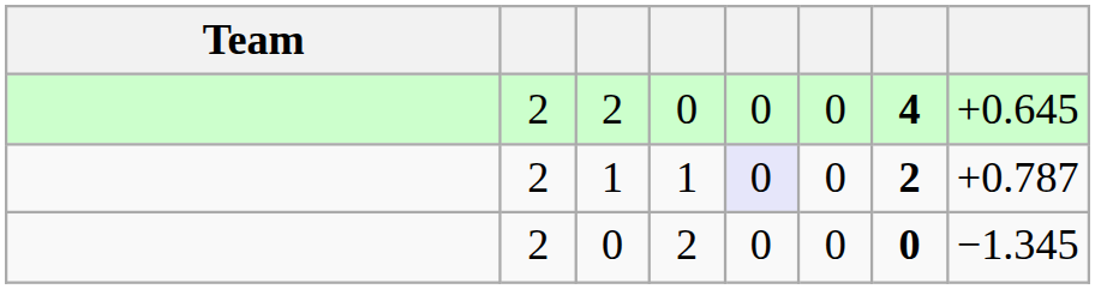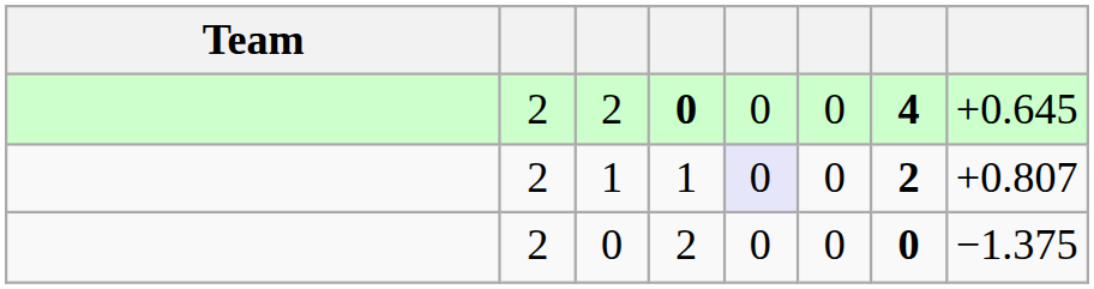row 2 | column 4: normal -> bold
row 3 | column 8: +0.787 -> +0.807
row 4 | column 8: −1.345 -> −1.375
